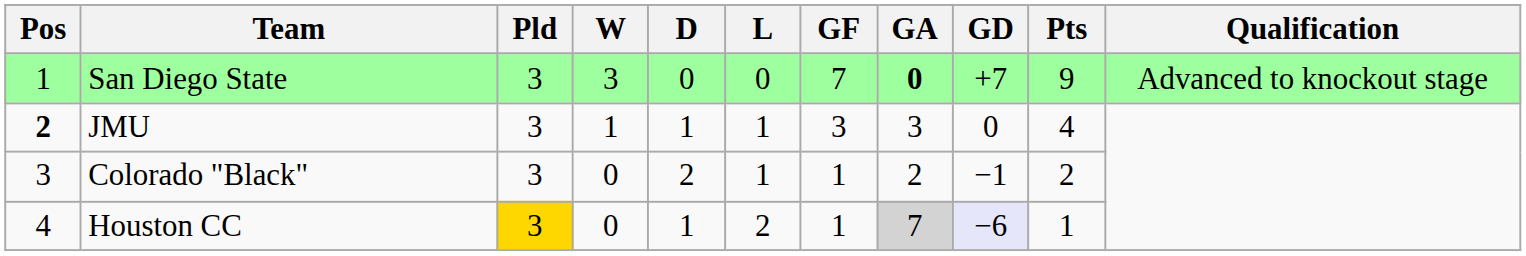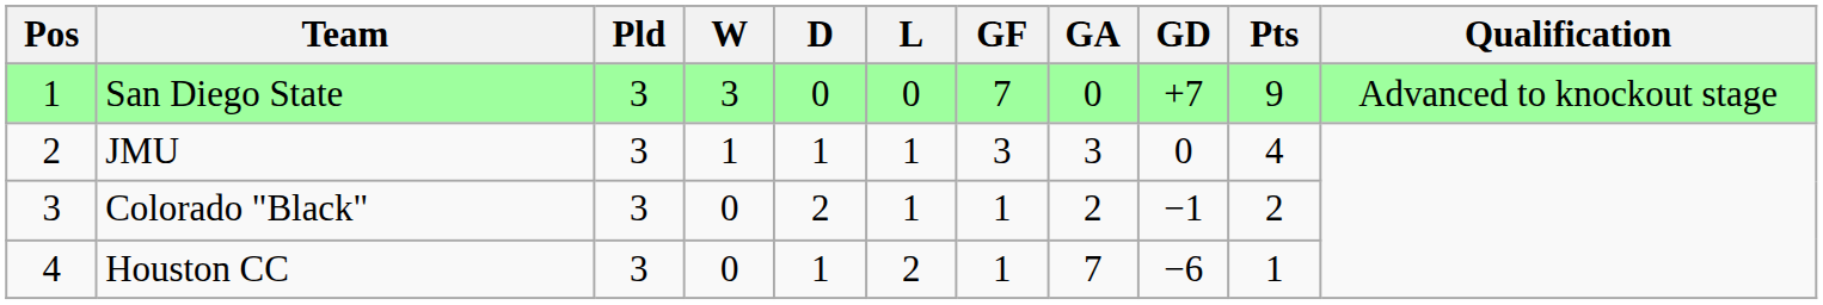San Diego State | GA: bold -> normal
JMU | Pos: bold -> normal
Houston CC | Pld: gold background -> no background
Houston CC | GA: lightgrey background -> no background
Houston CC | GD: lavender background -> no background
